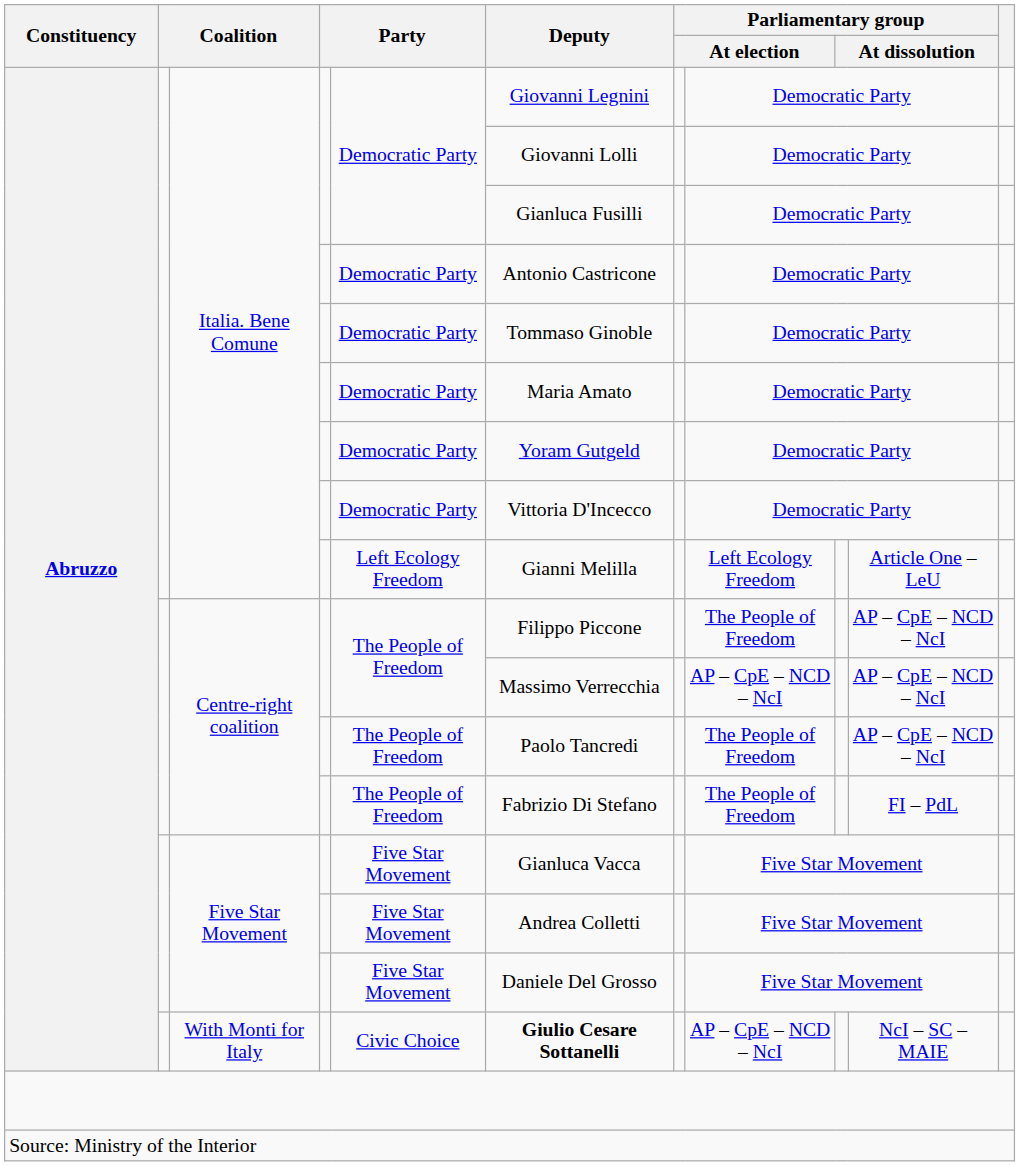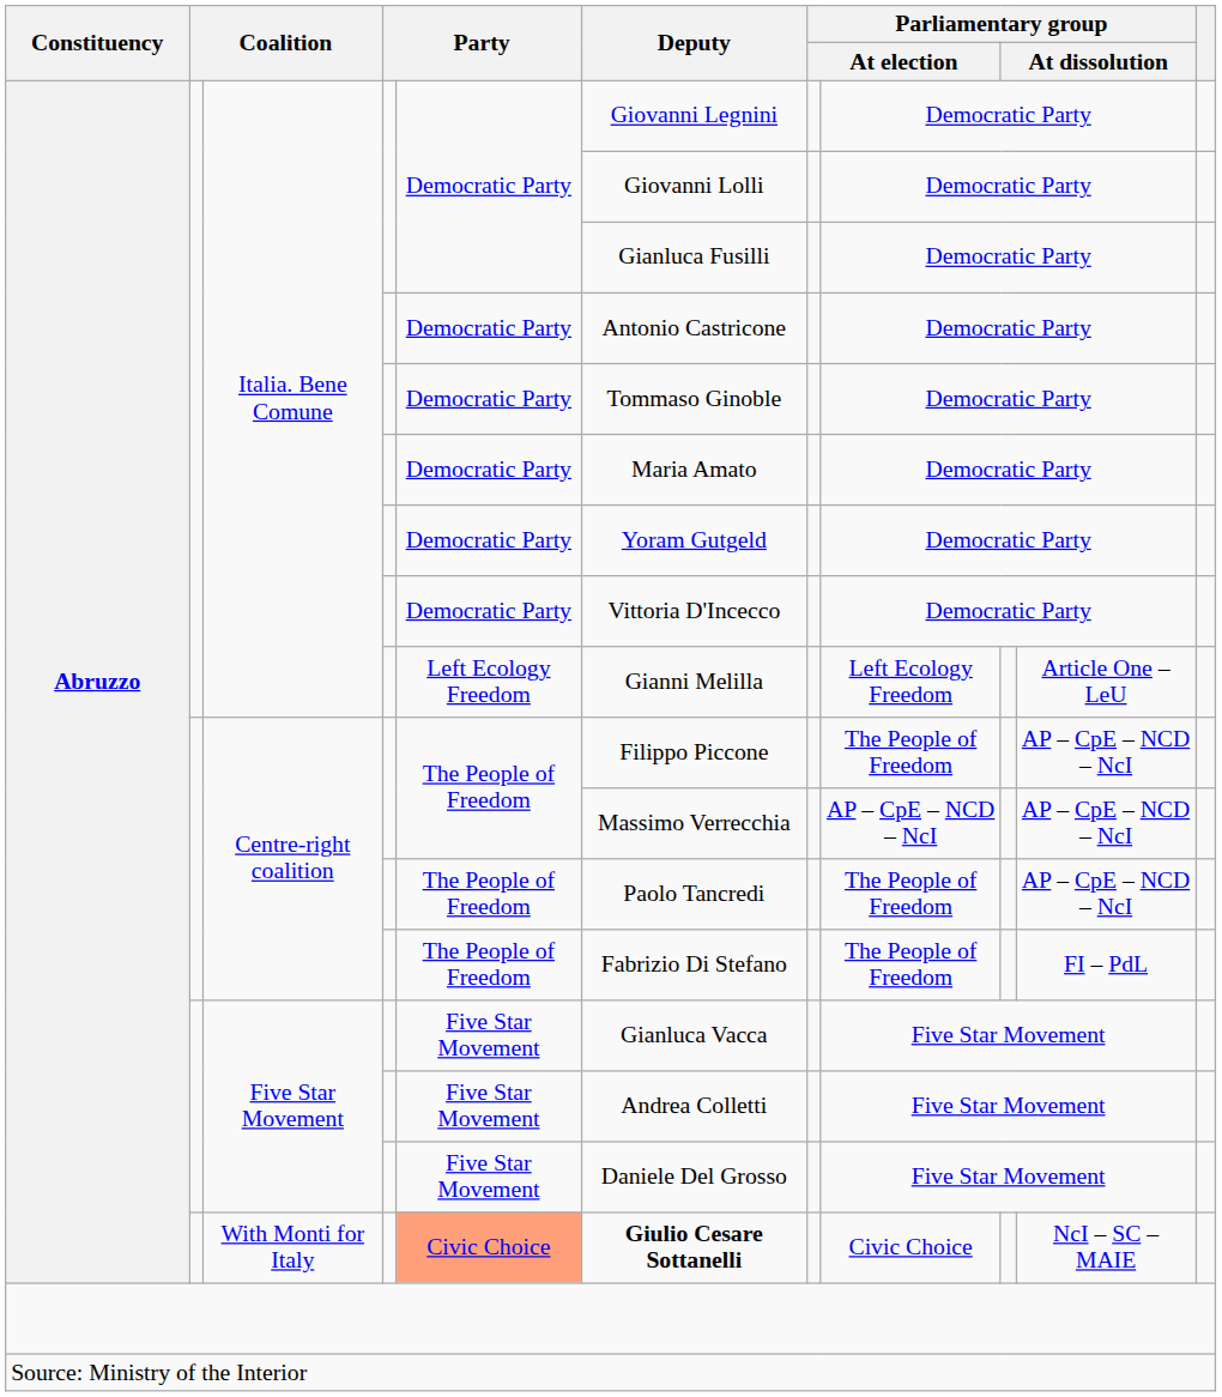With Monti for Italy | column 5: no background -> lightsalmon background
With Monti for Italy | column 8: AP – CpE – NCD – NcI -> Civic Choice
